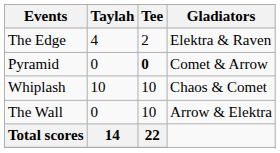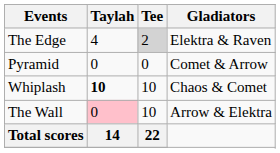The Edge | Tee: no background -> lightgrey background
Pyramid | Tee: bold -> normal
Whiplash | Taylah: normal -> bold
The Wall | Taylah: no background -> pink background
